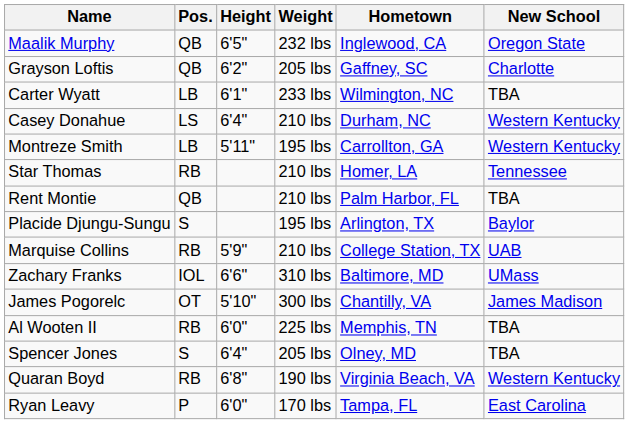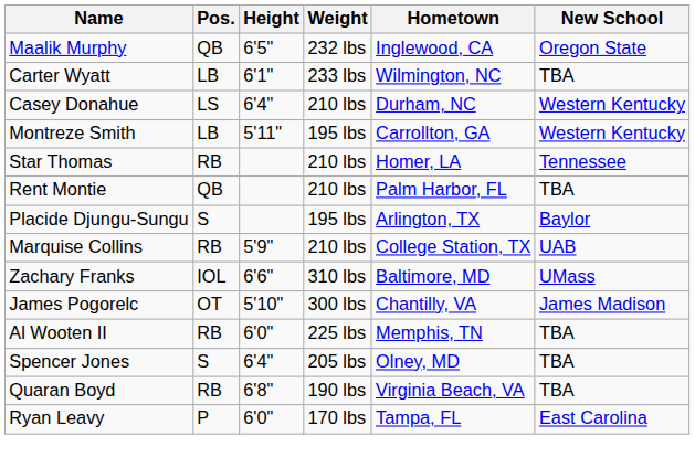- row: Grayson Loftis | QB | 6'2" | 205 lbs | Gaffney, SC | Charlotte
Quaran Boyd | New School: Western Kentucky -> TBA
